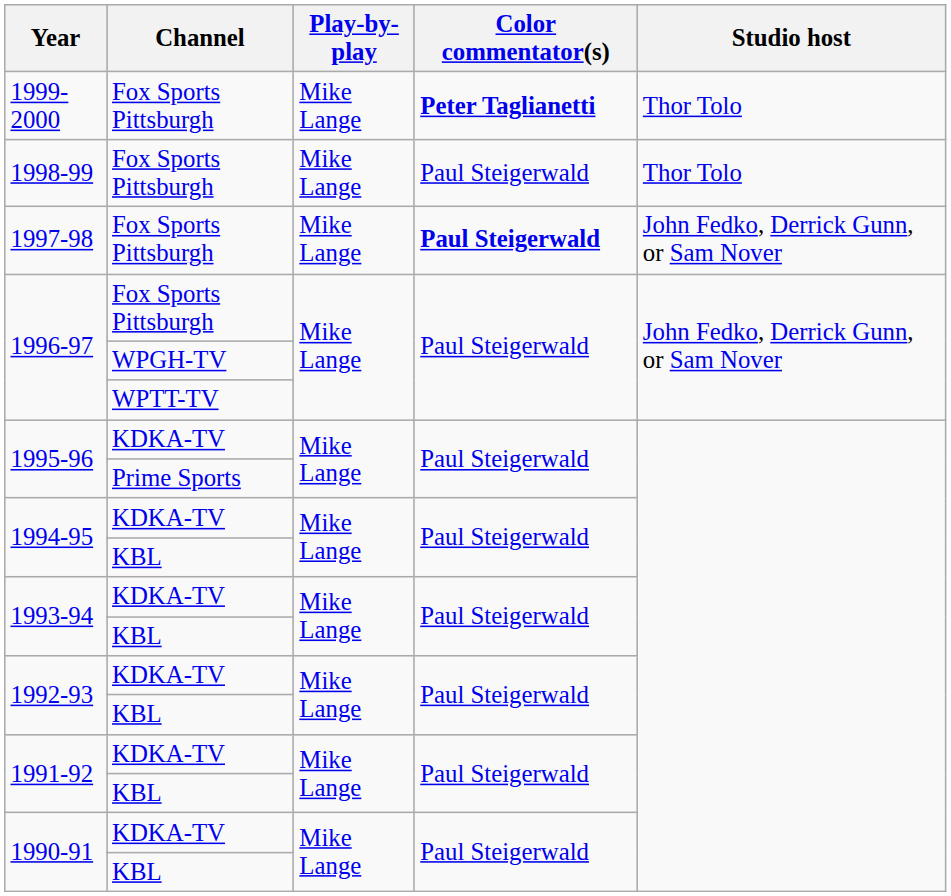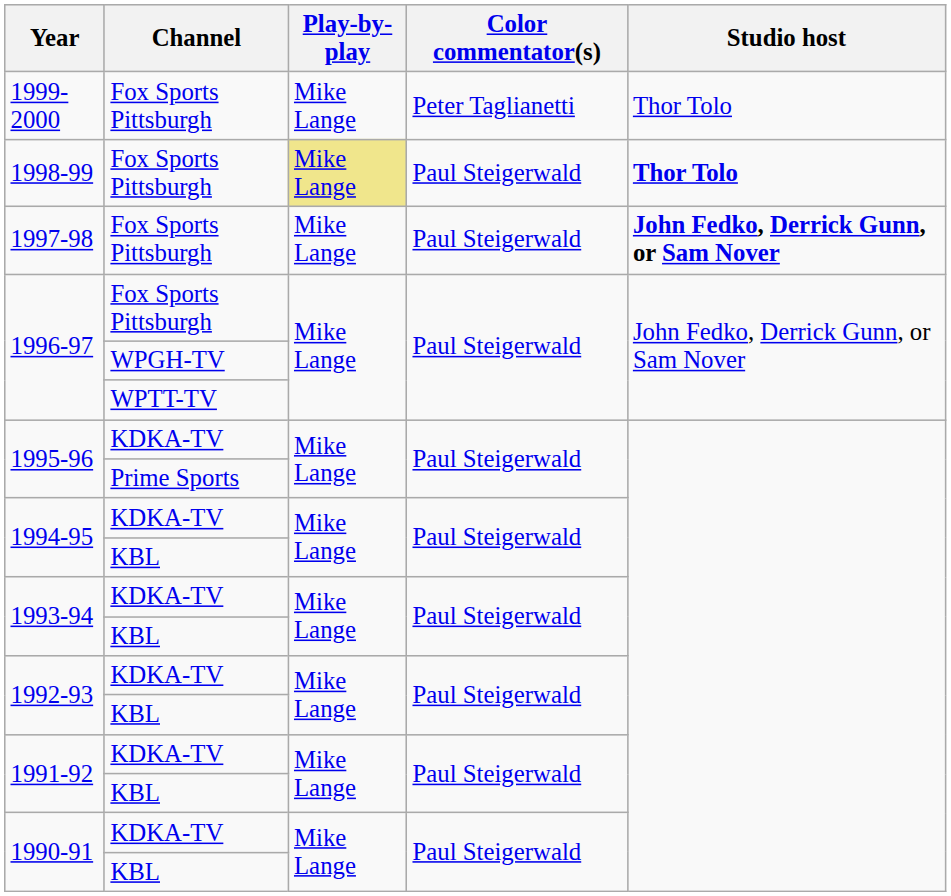1999-2000 | Color commentator(s): bold -> normal
1998-99 | Play-by-play: no background -> khaki background
1998-99 | Studio host: normal -> bold
1997-98 | Color commentator(s): bold -> normal
1997-98 | Studio host: normal -> bold
